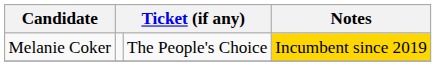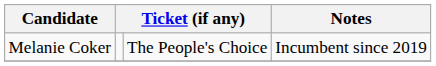Melanie Coker | Notes: gold background -> no background
